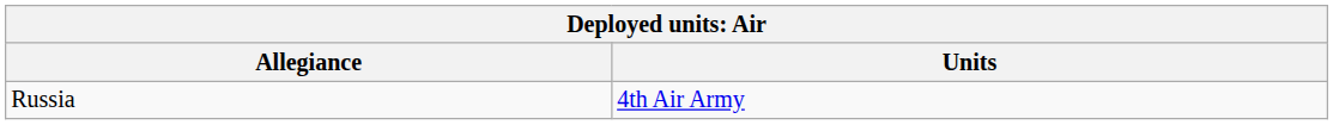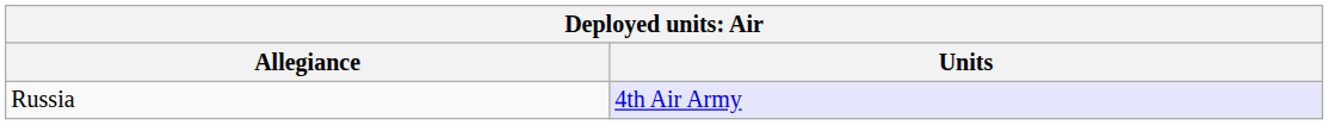Russia | Units: no background -> lavender background
